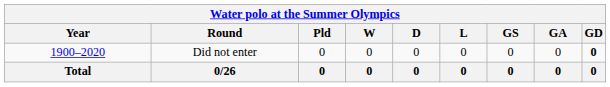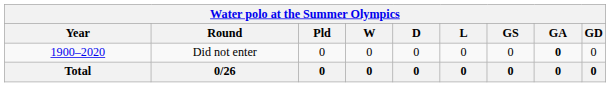Did not enter | GA: normal -> bold
Did not enter | GD: bold -> normal
